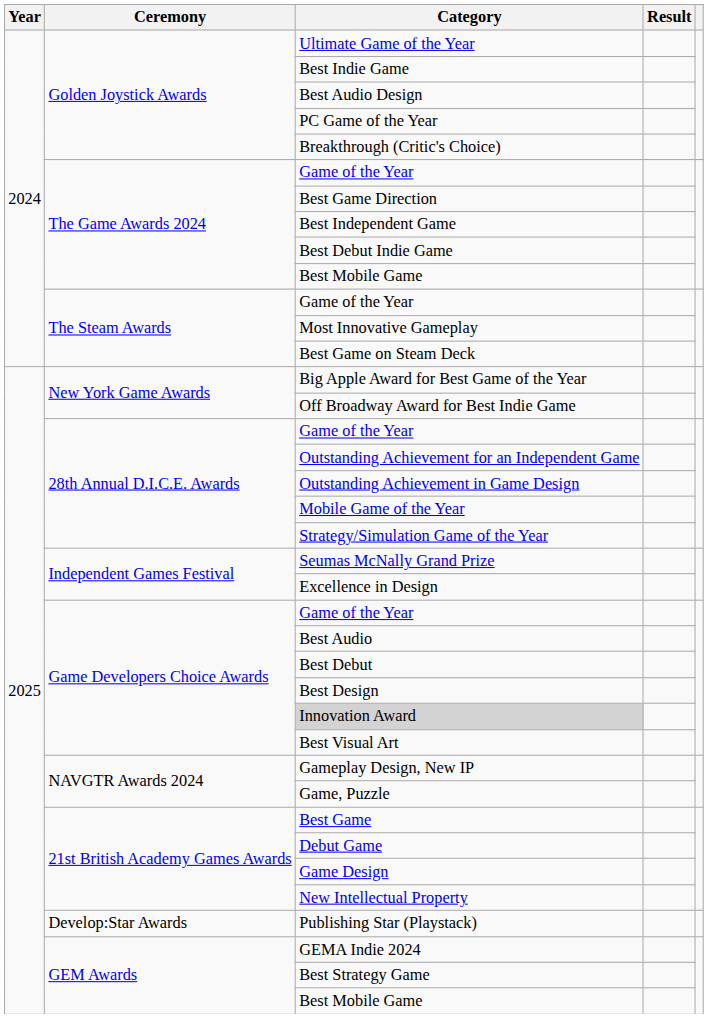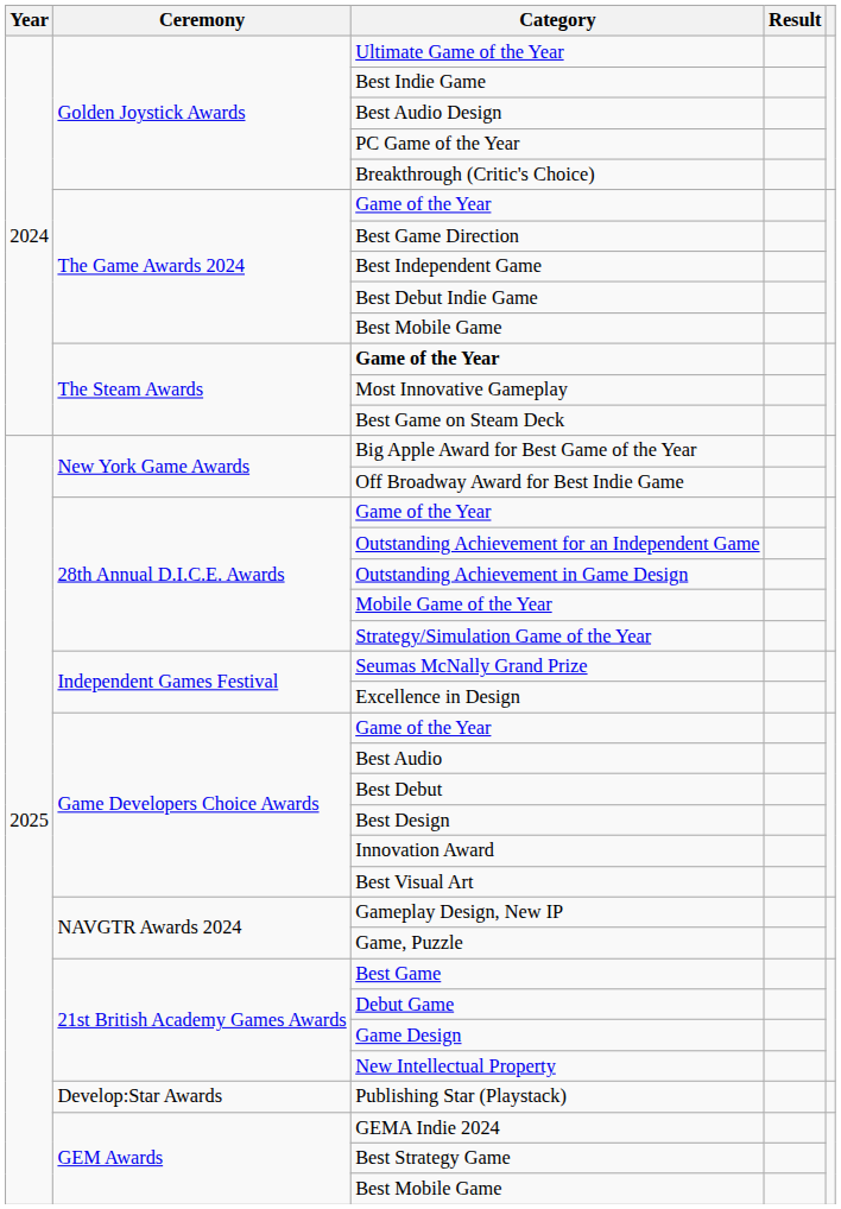The Steam Awards / Game of the Year | Category: normal -> bold
Innovation Award | Category: lightgrey background -> no background
